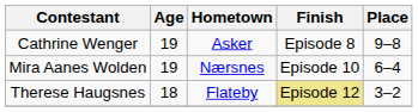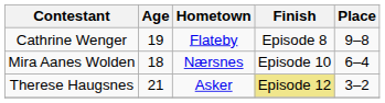Cathrine Wenger | Hometown: Asker -> Flateby
Mira Aanes Wolden | Age: 19 -> 18
Therese Haugsnes | Age: 18 -> 21
Therese Haugsnes | Hometown: Flateby -> Asker
